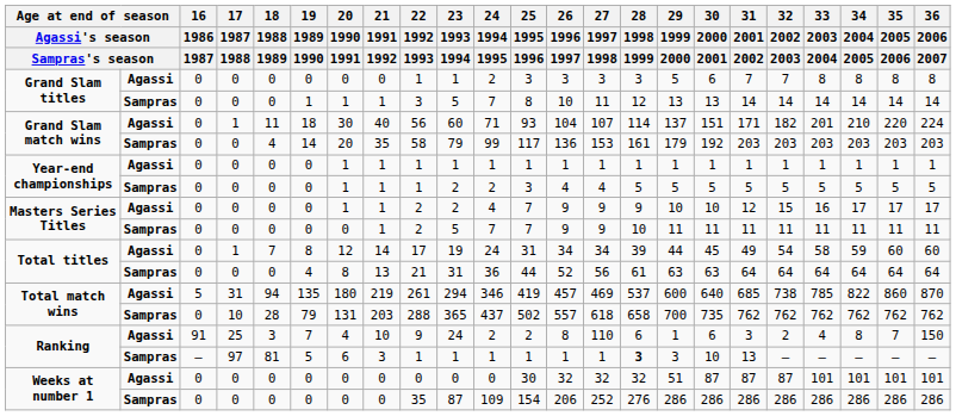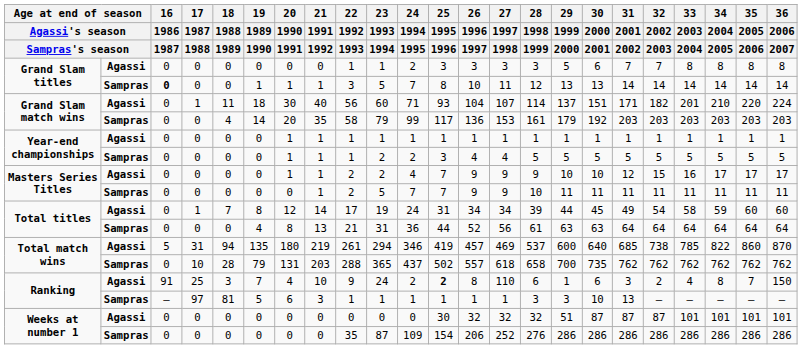Grand Slam titles / Sampras | 16 / 1986 / 1987: normal -> bold
Ranking / Agassi | 25 / 1995 / 1996: normal -> bold
Ranking / Sampras | 28 / 1998 / 1999: bold -> normal
